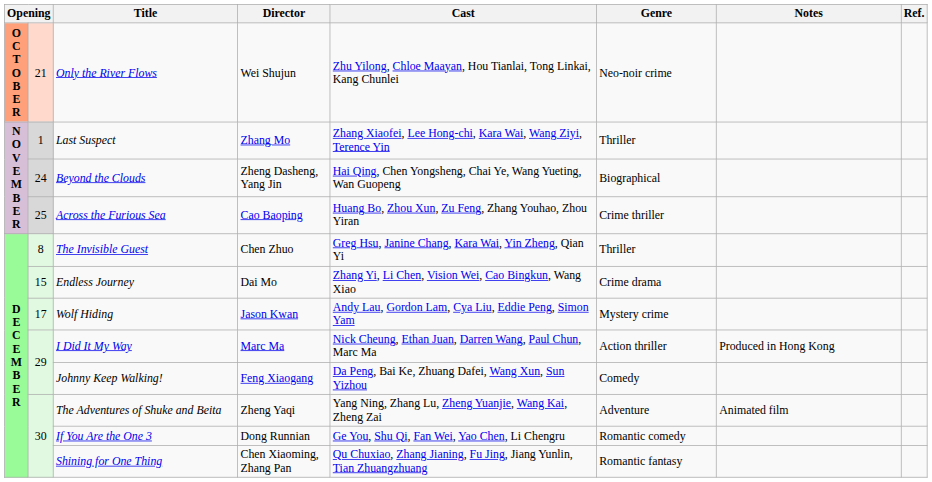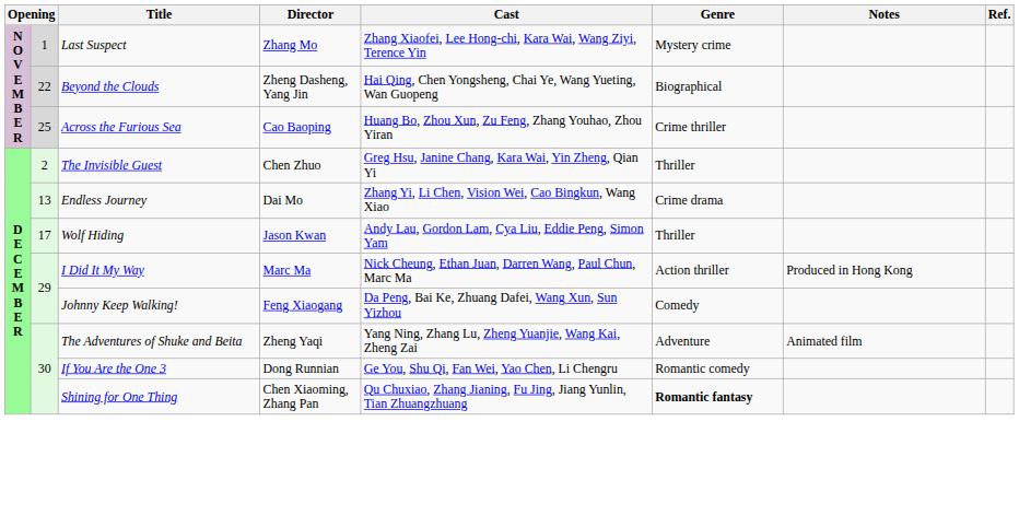- row: O C T O B E R | 21 | Only the River Flows | Wei Shujun | Zhu Yilong, Chloe Maayan, Hou Tianlai, Tong Linkai, Kang Chunlei | Neo-noir crime
Last Suspect | Genre: Thriller -> Mystery crime
Beyond the Clouds | column 2: 24 -> 22
The Invisible Guest | column 2: 8 -> 2
Endless Journey | column 2: 15 -> 13
Wolf Hiding | Genre: Mystery crime -> Thriller
Shining for One Thing | Genre: normal -> bold
